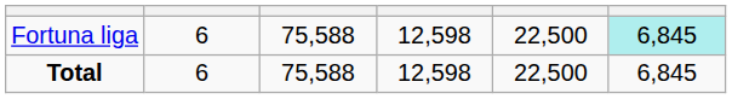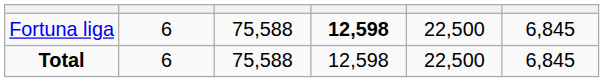Fortuna liga | column 4: normal -> bold
Fortuna liga | column 6: paleturquoise background -> no background
